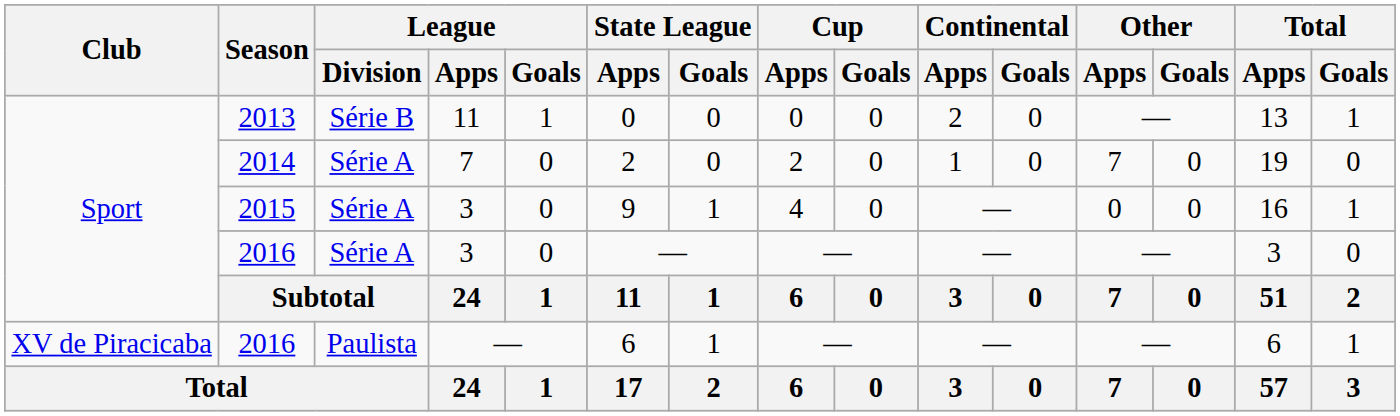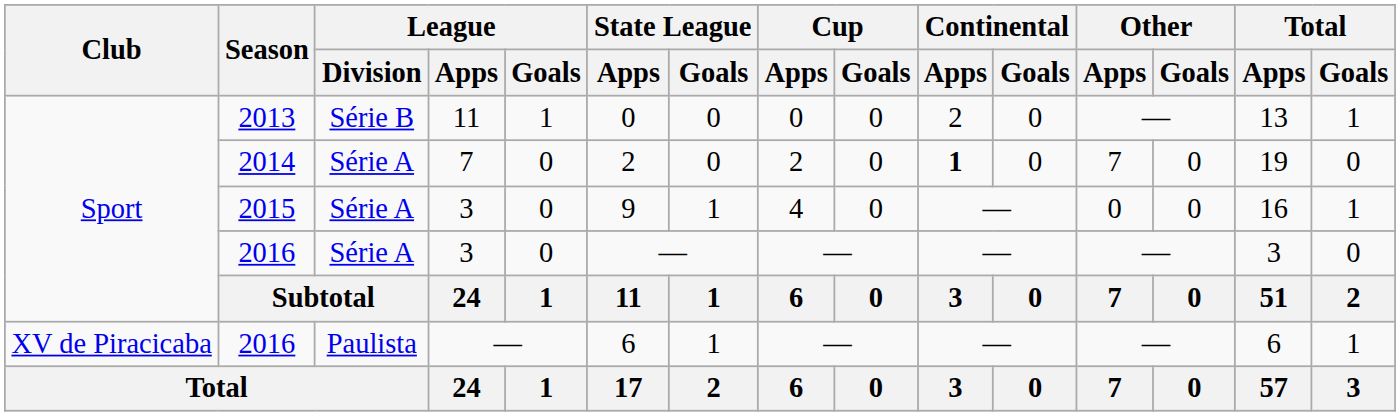2014 | Continental / Apps: normal -> bold
